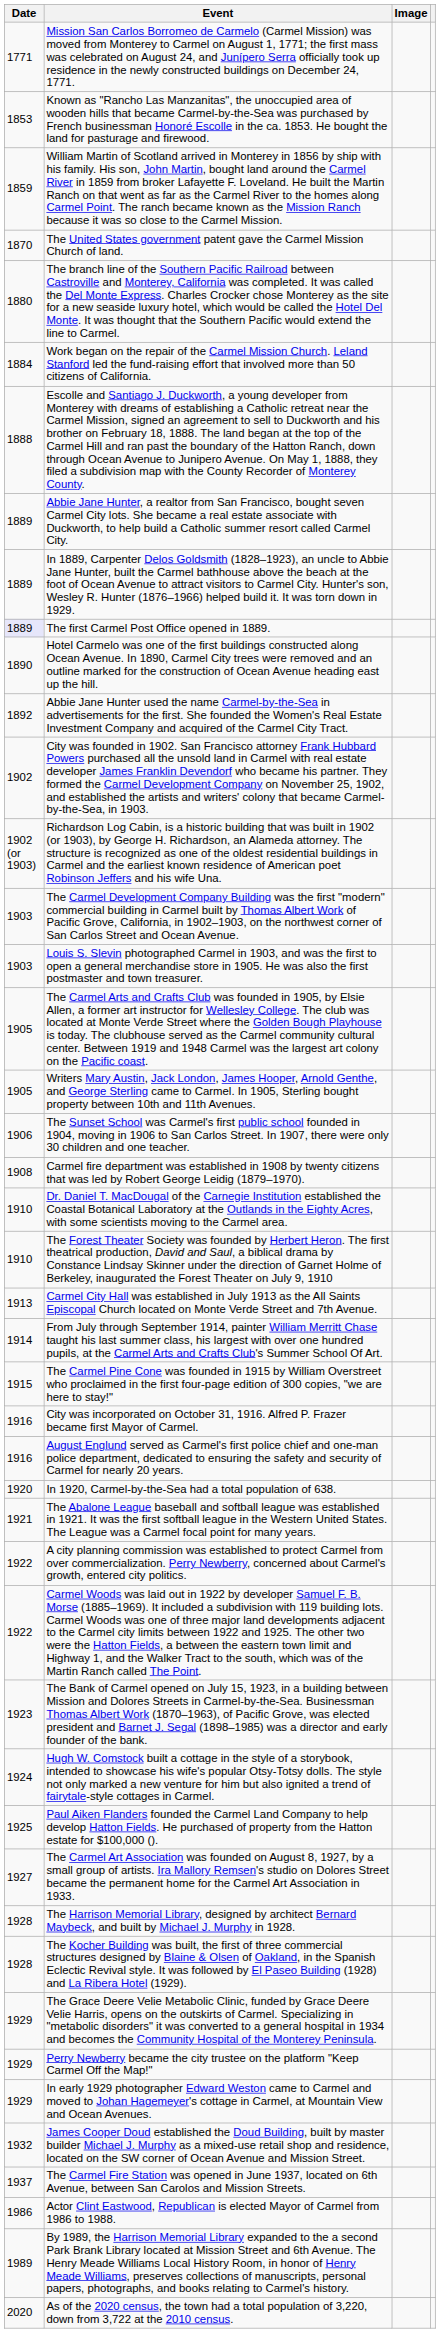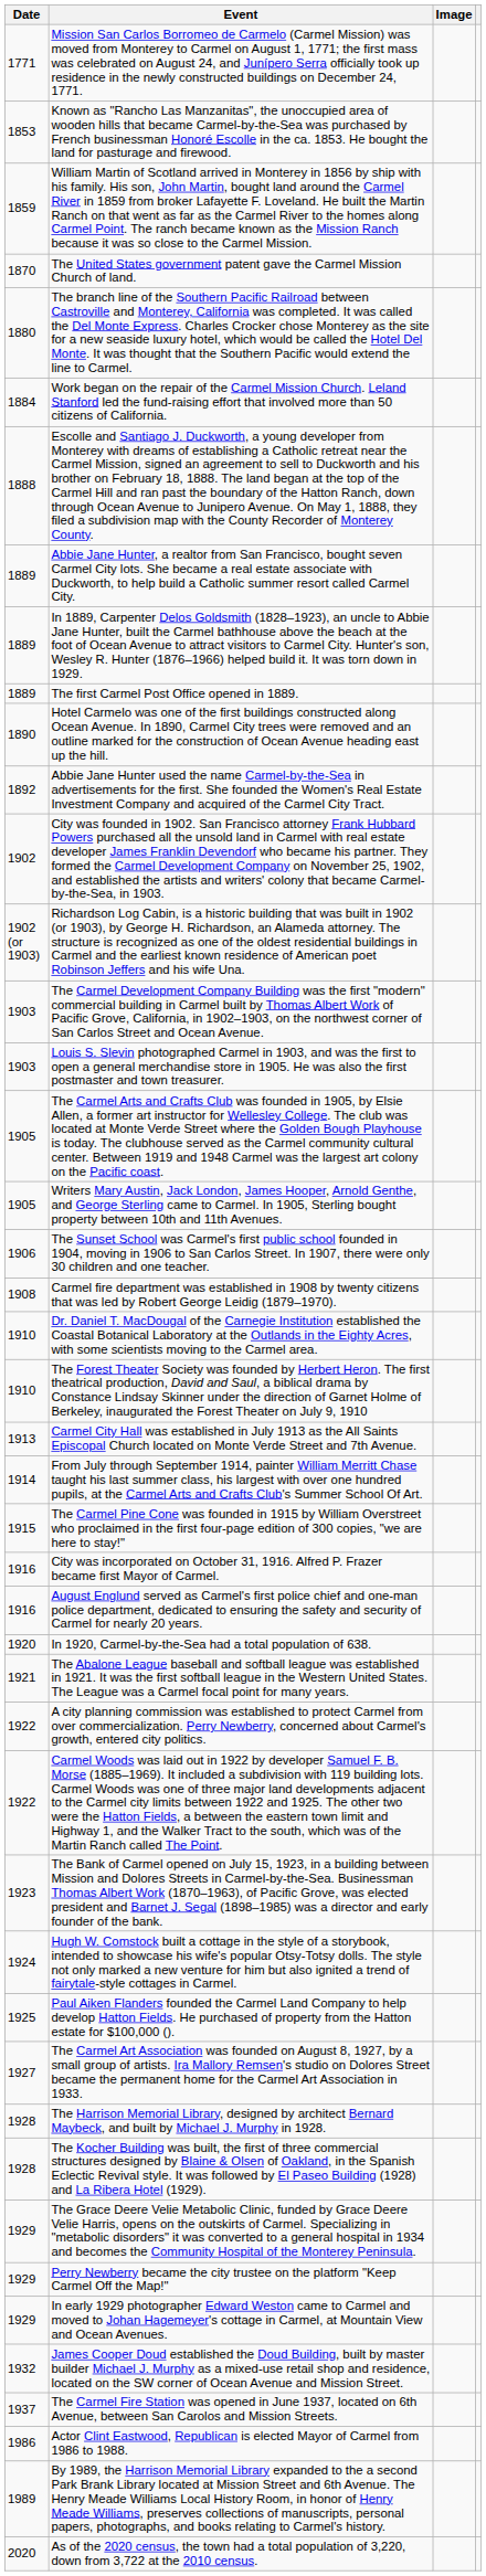The first Carmel Post Office opened in 1889. | Date: lavender background -> no background
